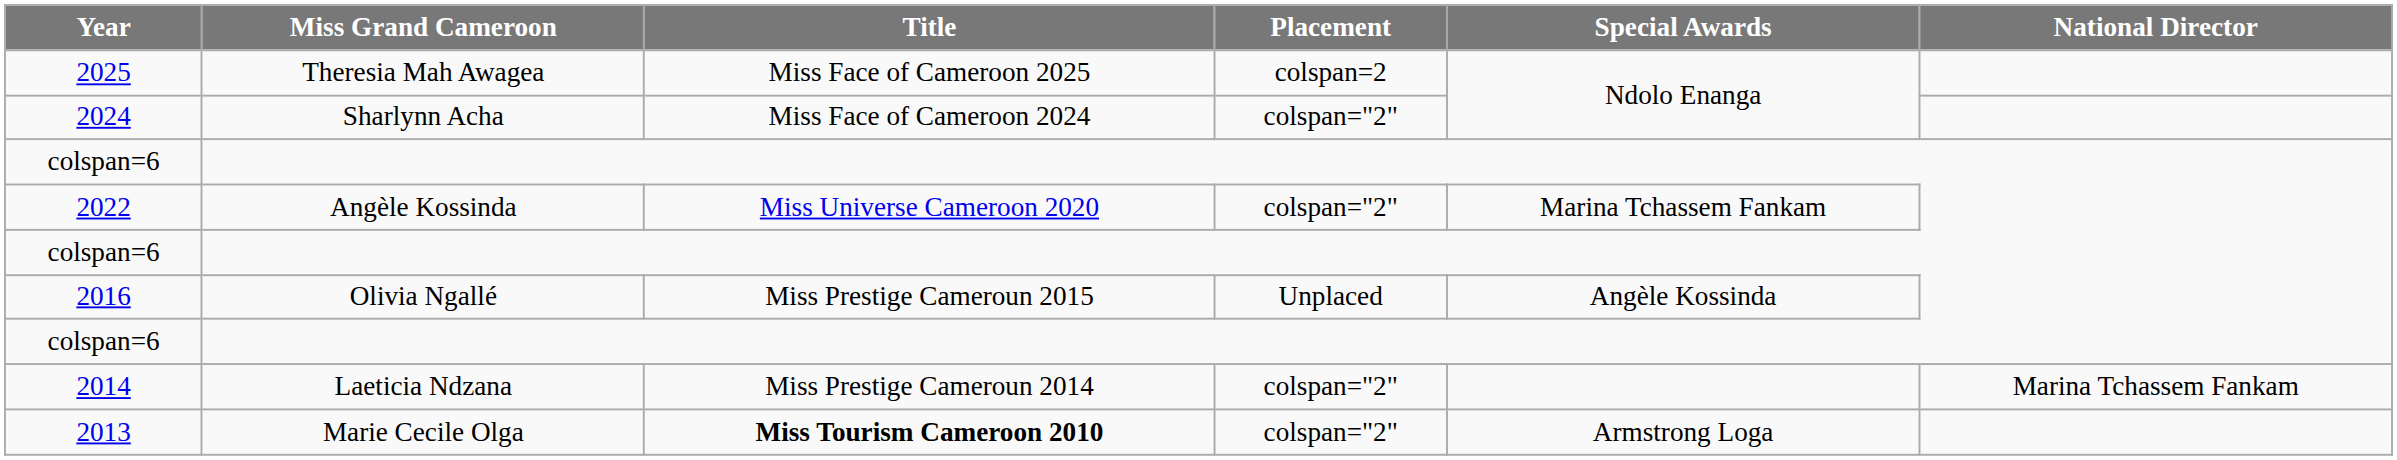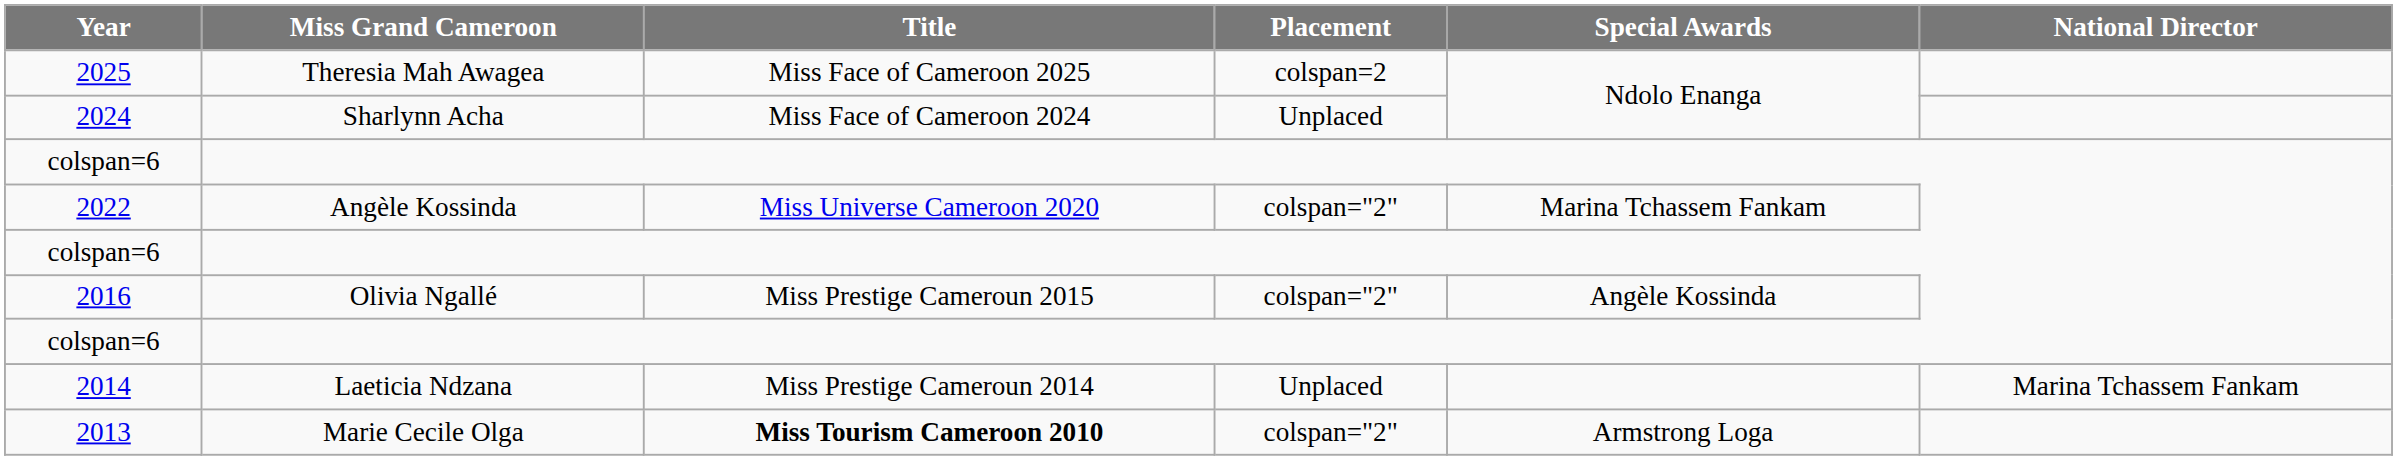2024 | Placement: colspan="2" -> Unplaced
2016 | Placement: Unplaced -> colspan="2"
2014 | Placement: colspan="2" -> Unplaced
